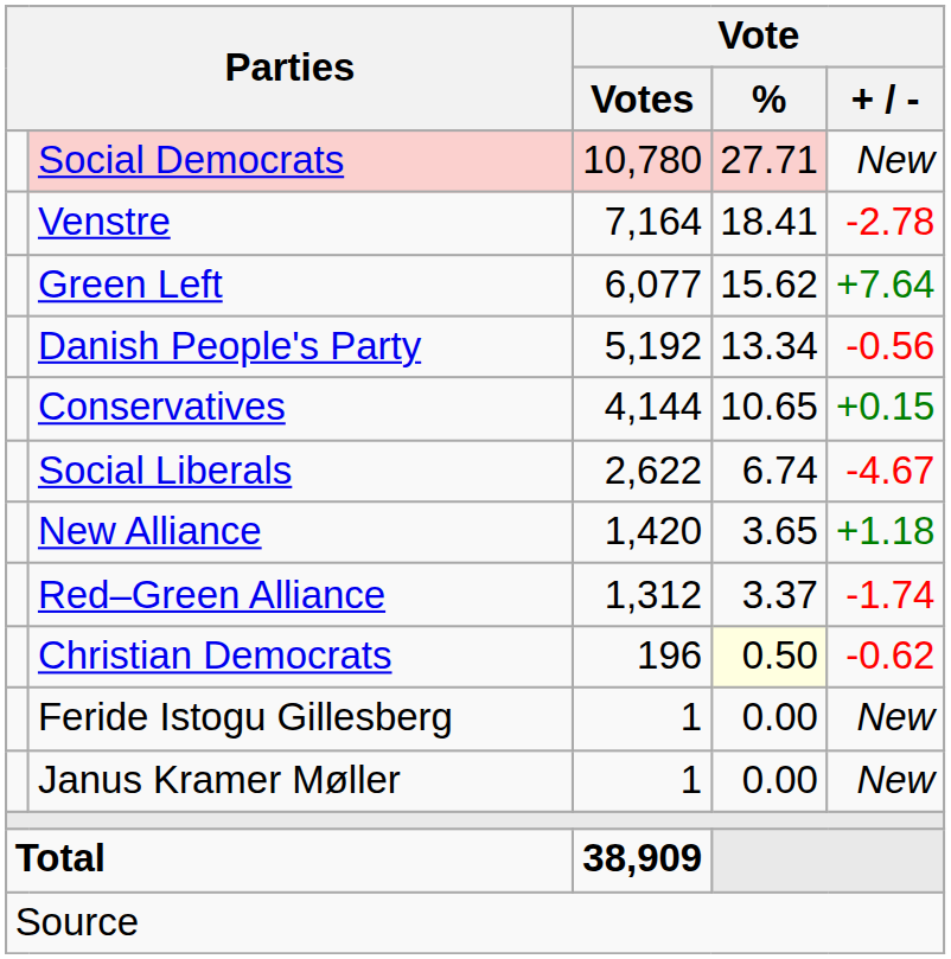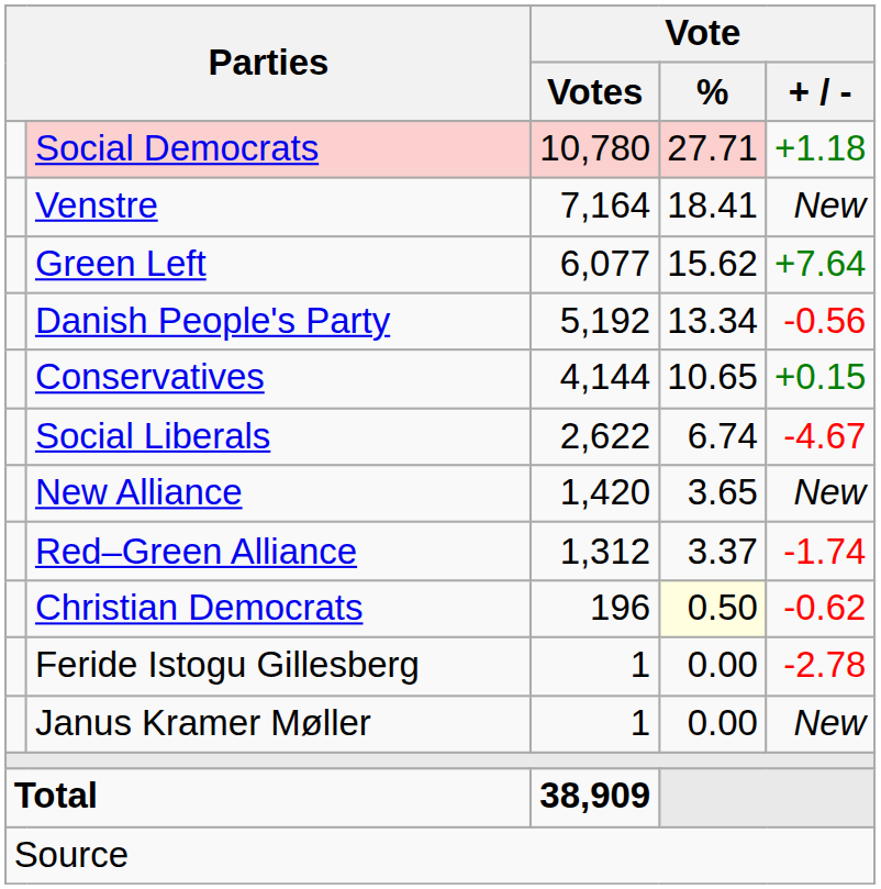Social Democrats | Vote / + / -: New -> +1.18
Venstre | Vote / + / -: -2.78 -> New
New Alliance | Vote / + / -: +1.18 -> New
Feride Istogu Gillesberg | Vote / + / -: New -> -2.78
